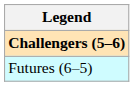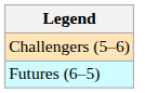row 2 | column 1: bold -> normal
